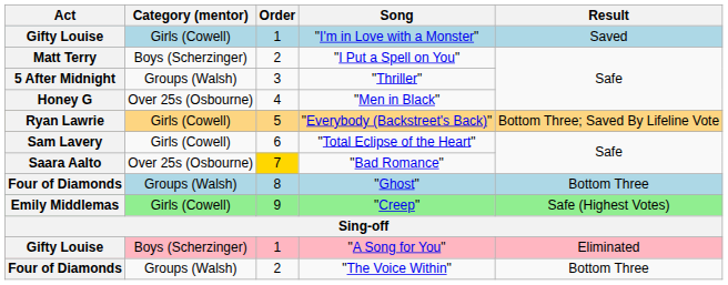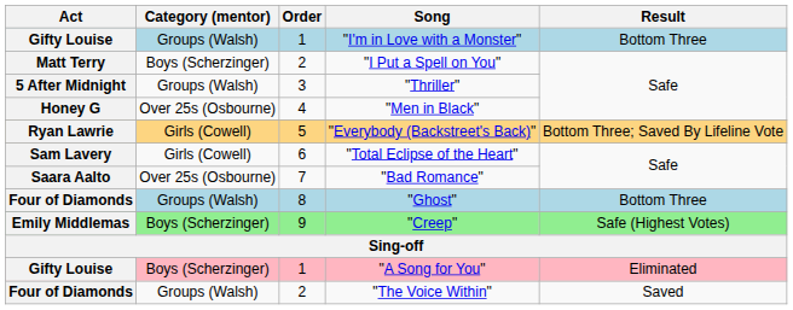"I'm in Love with a Monster" | Category (mentor): Girls (Cowell) -> Groups (Walsh)
"I'm in Love with a Monster" | Result: Saved -> Bottom Three
"Bad Romance" | Order: gold background -> no background
"Creep" | Category (mentor): Girls (Cowell) -> Boys (Scherzinger)
"The Voice Within" | Result: Bottom Three -> Saved
